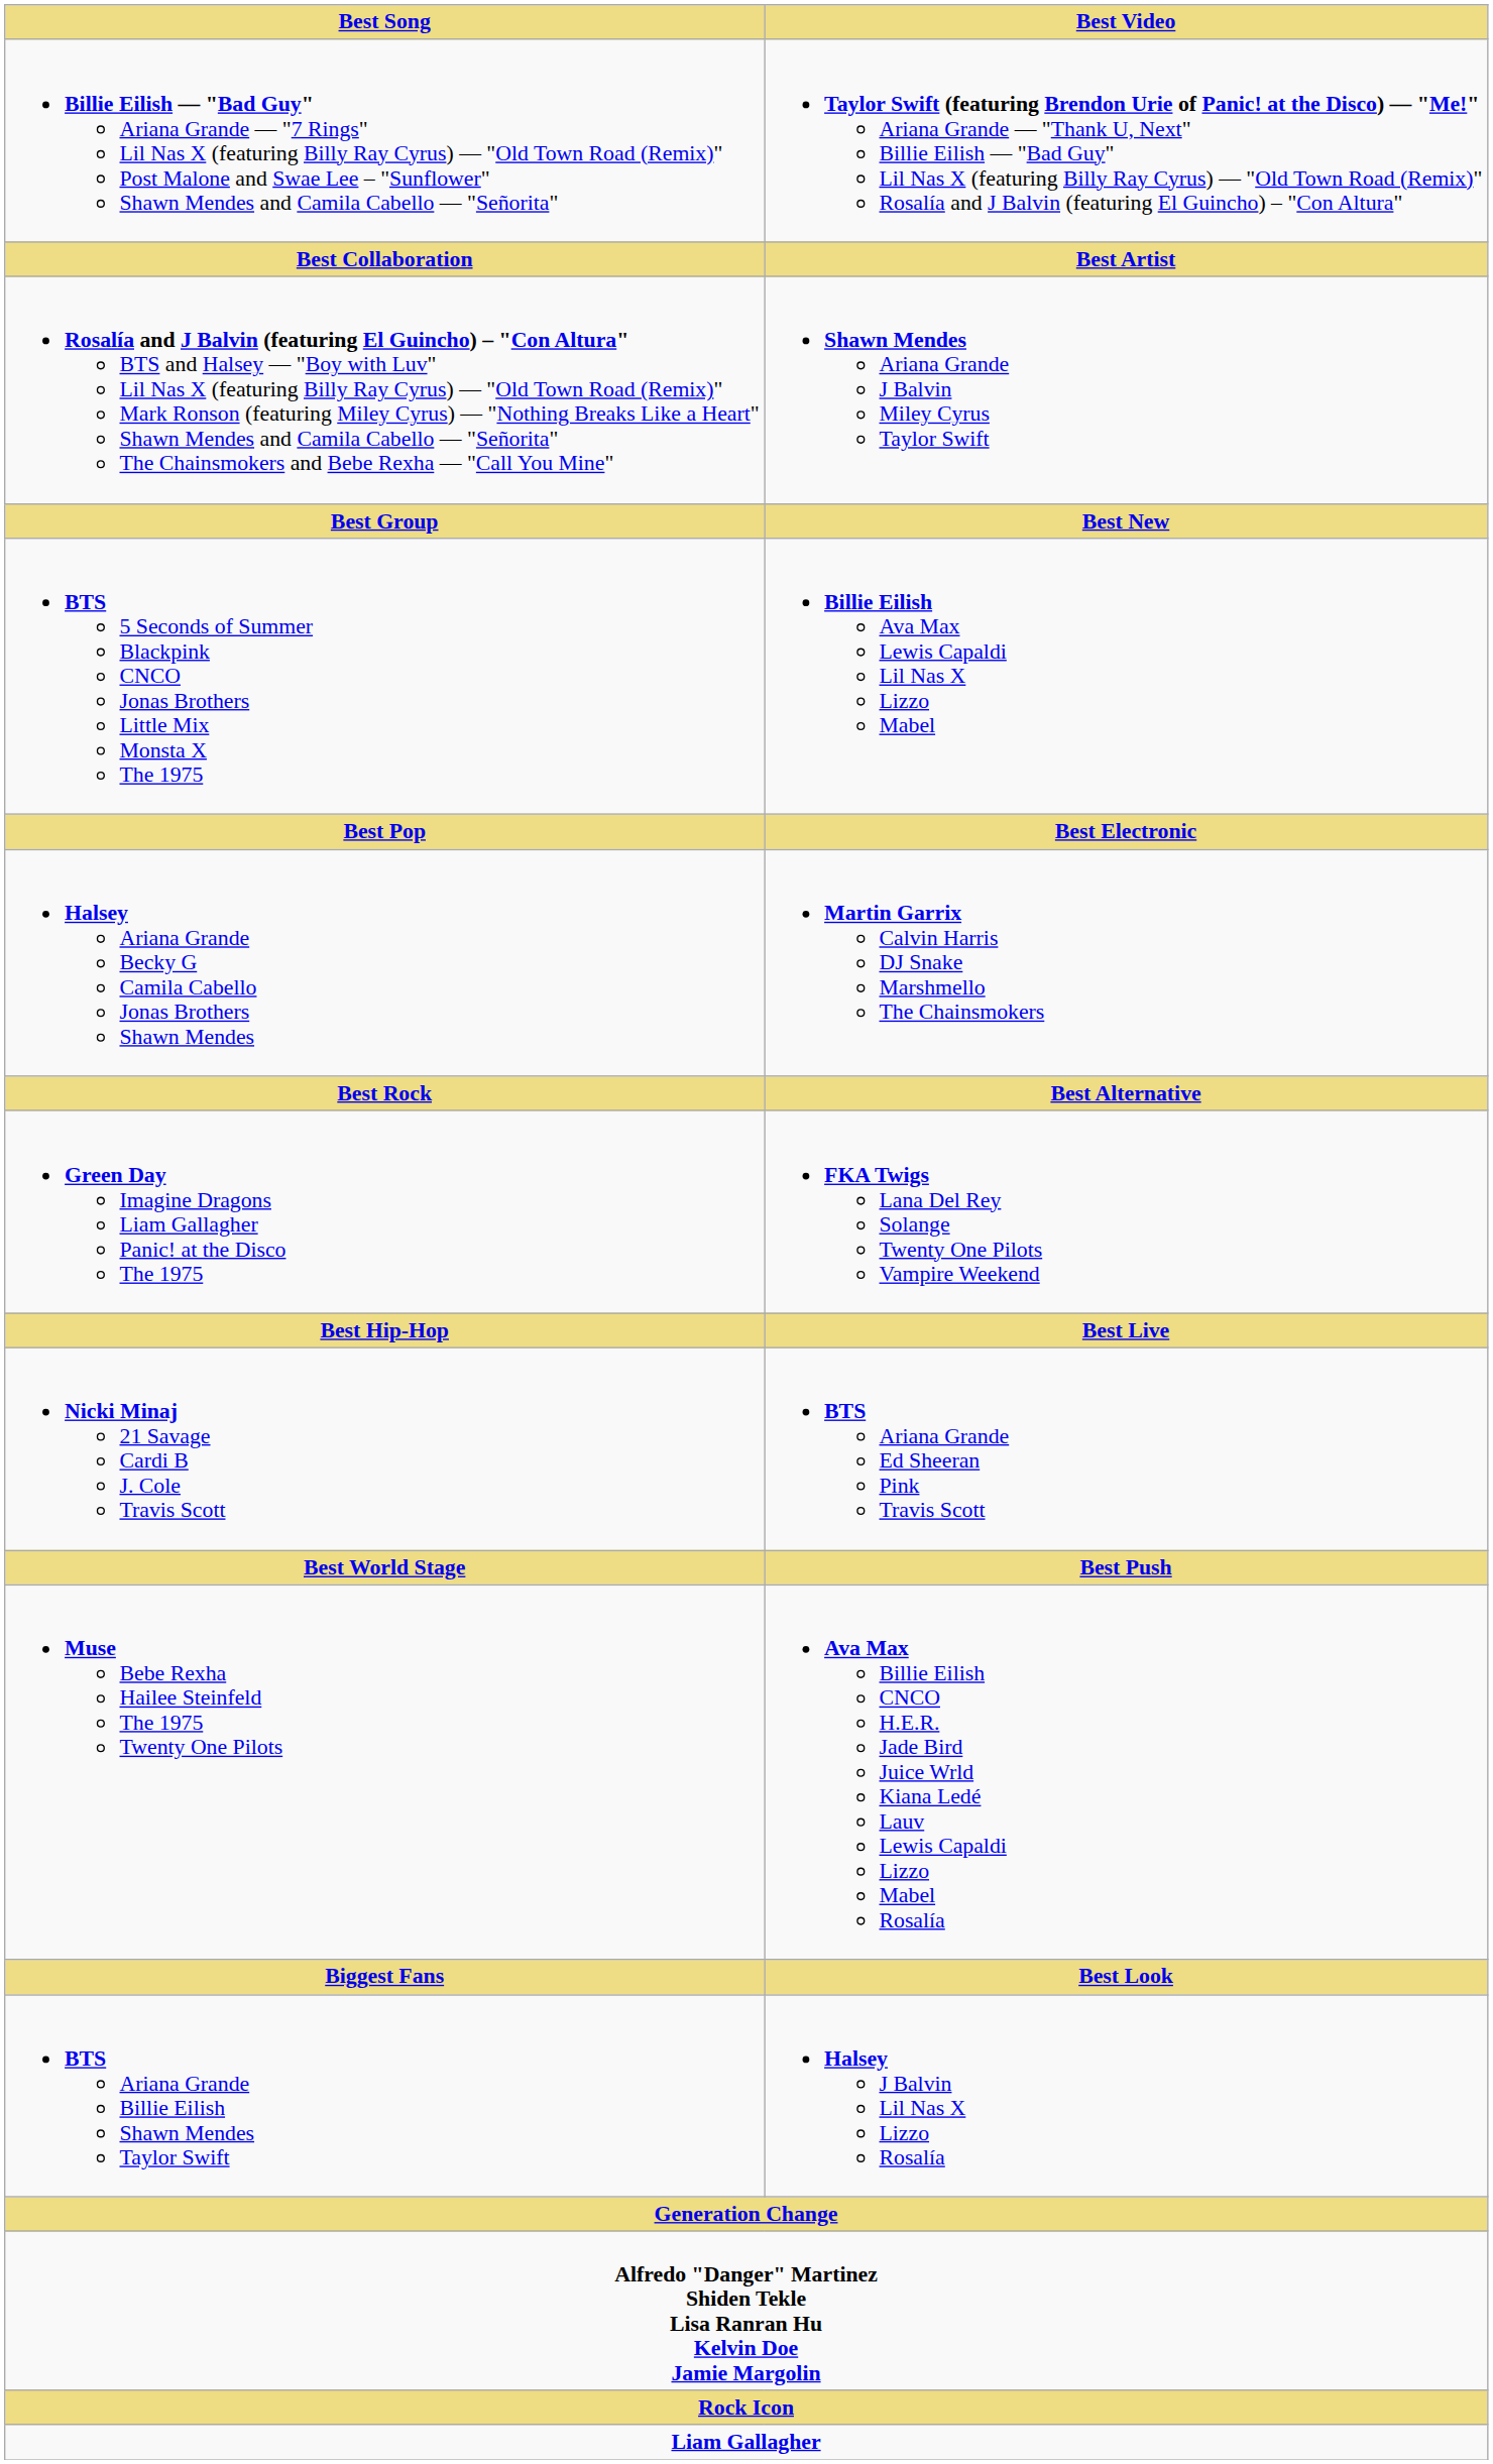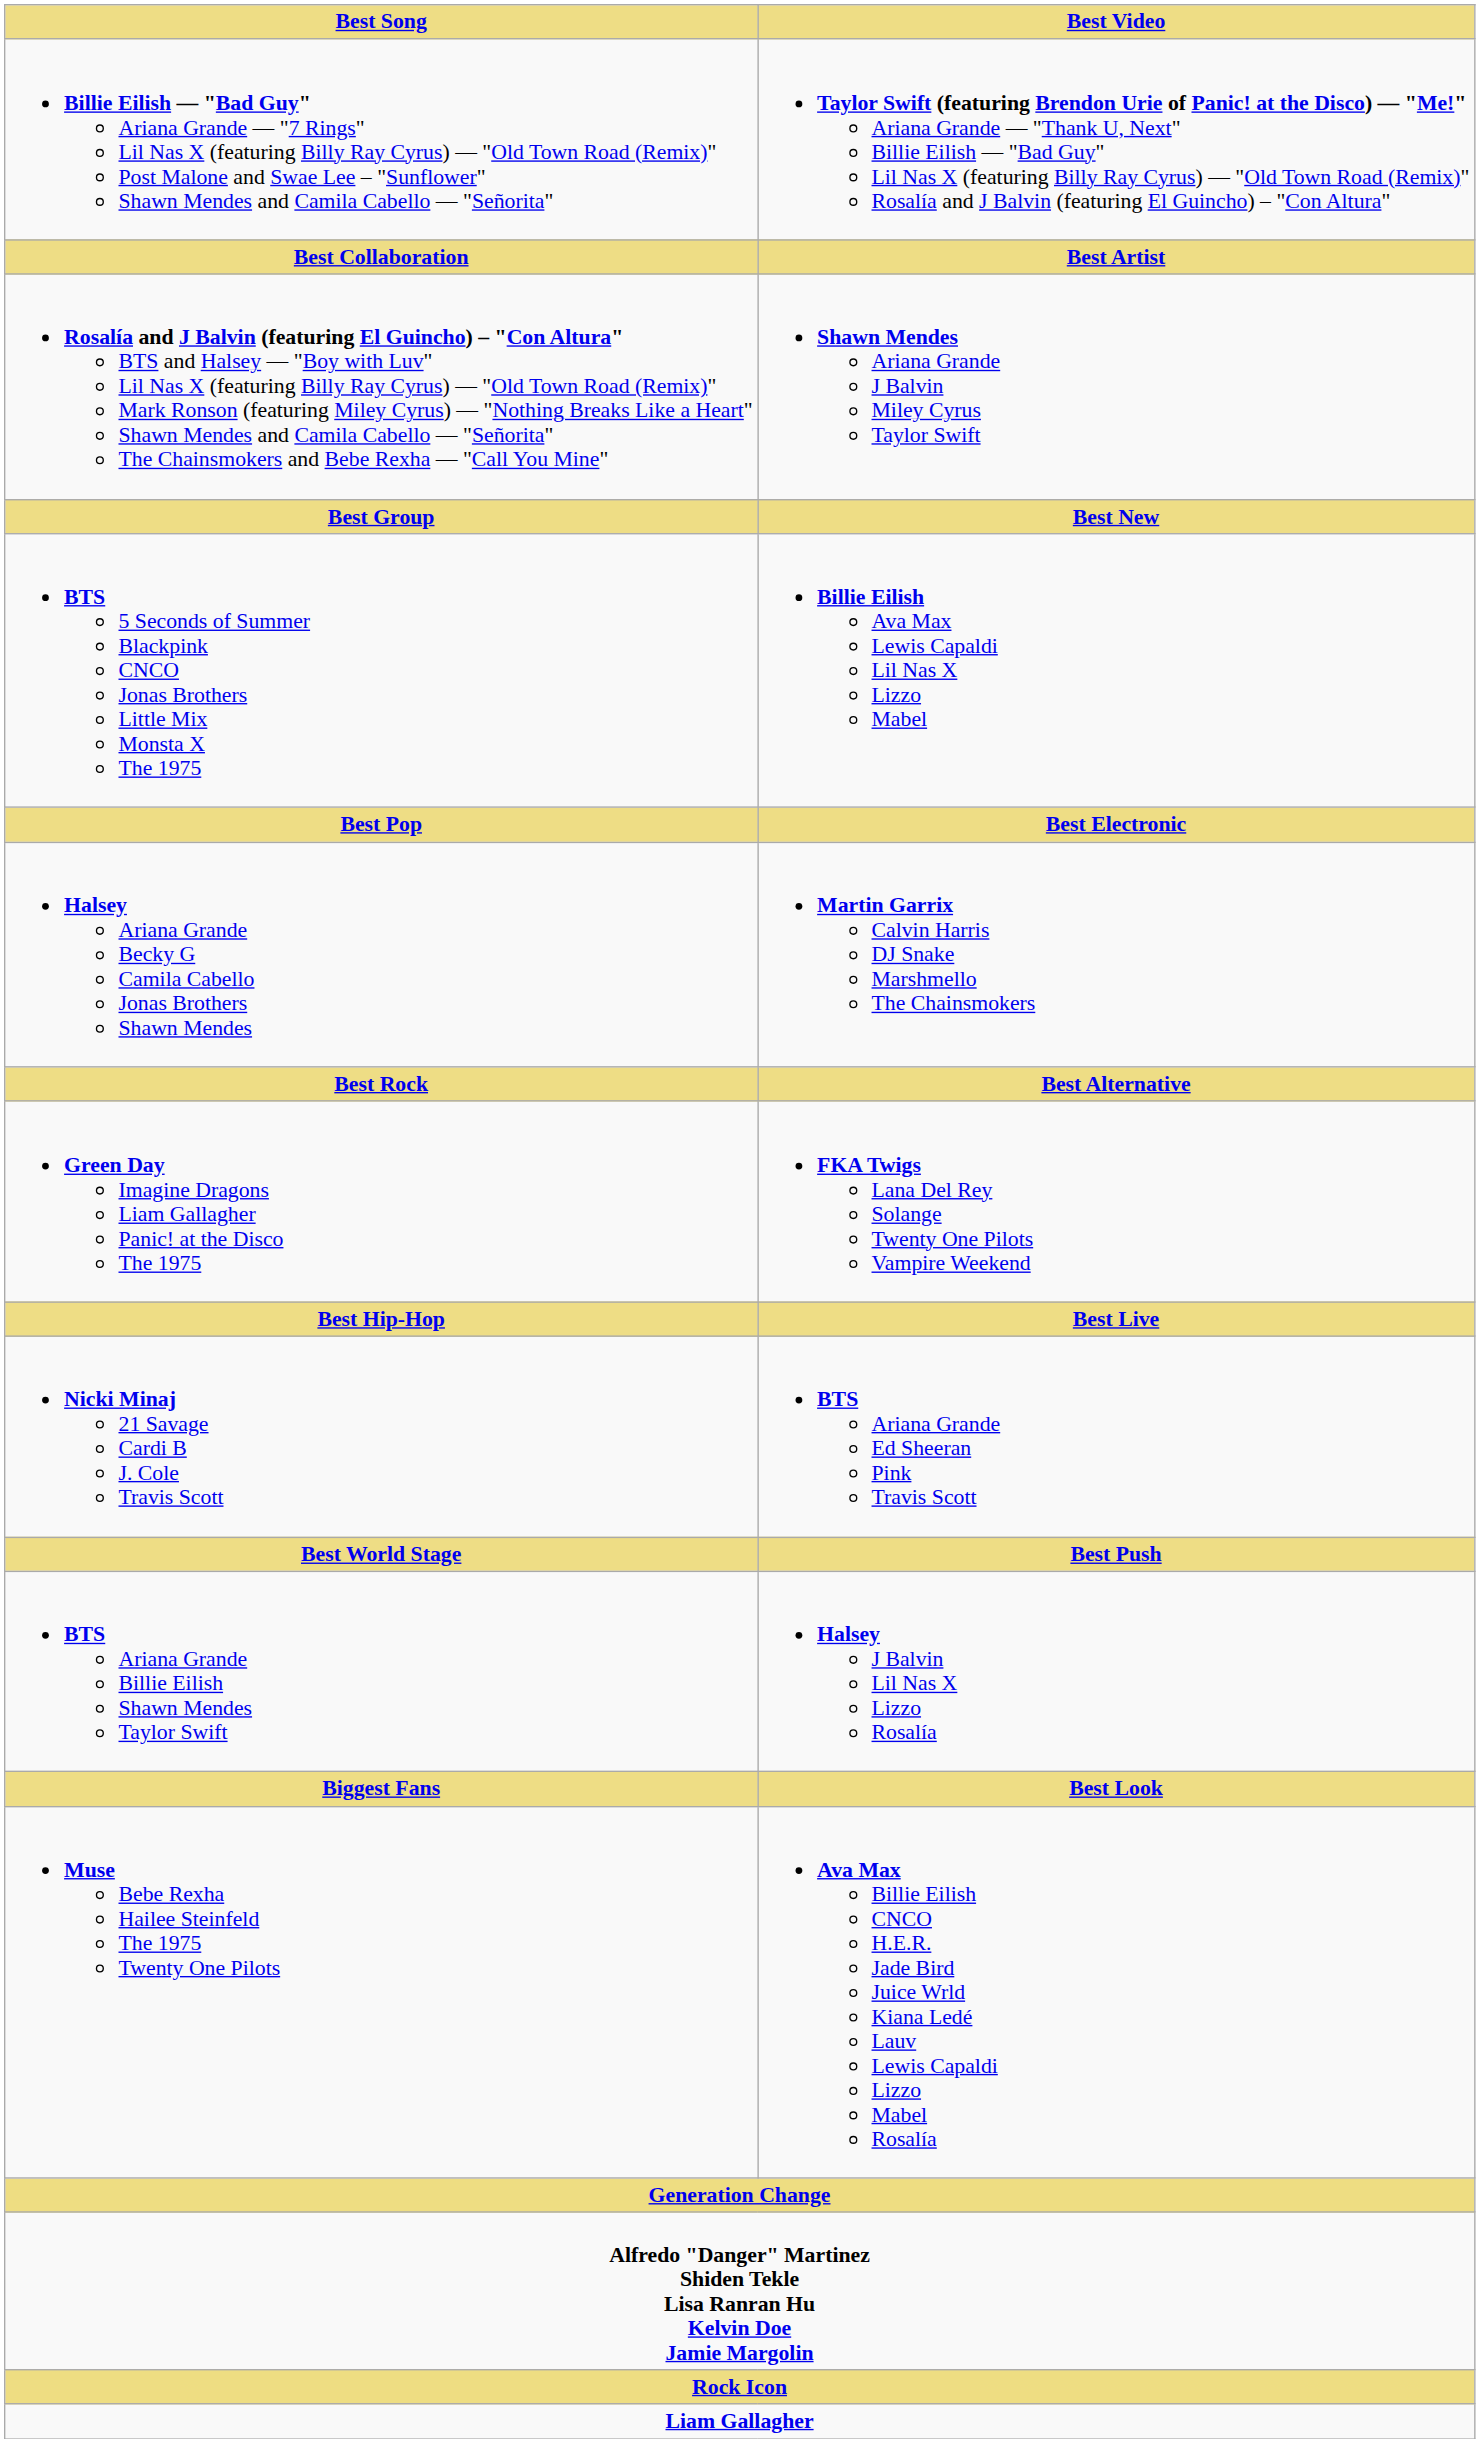rows swapped: Muse Bebe Rexha Hailee Steinfeld The 1975 Twenty One Pilots <-> BTS Ariana Grande Billie Eilish Shawn Mendes Taylor Swift
